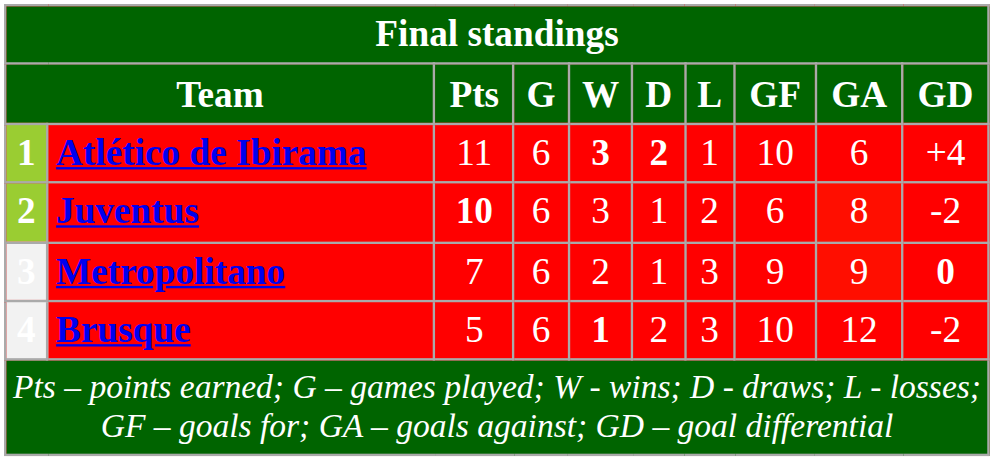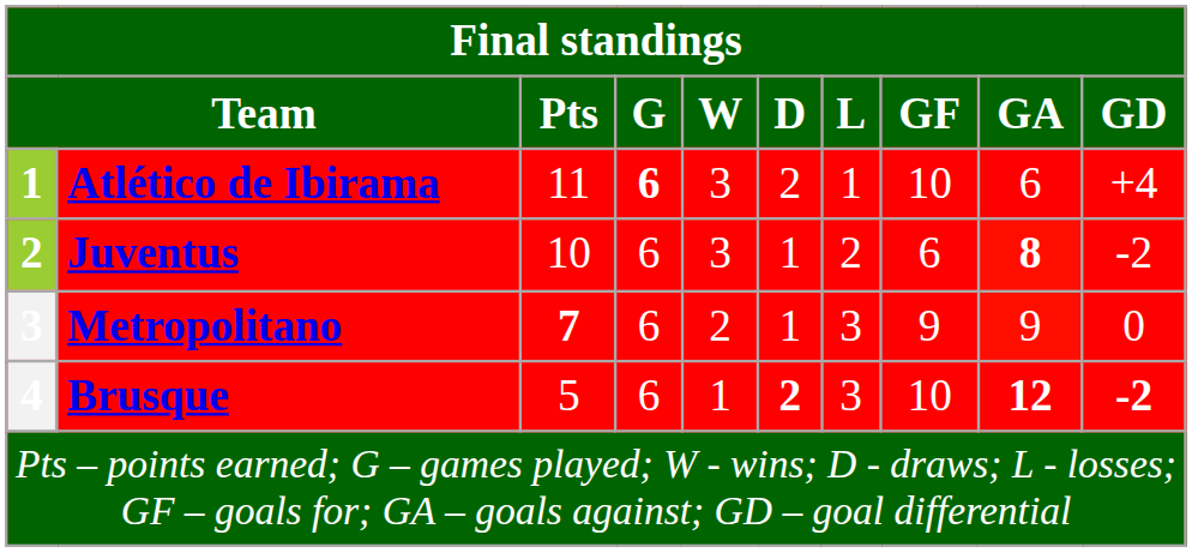Atlético de Ibirama | G: normal -> bold
Atlético de Ibirama | W: bold -> normal
Atlético de Ibirama | D: bold -> normal
Juventus | Pts: bold -> normal
Juventus | GA: normal -> bold
Metropolitano | Pts: normal -> bold
Metropolitano | GD: bold -> normal
Brusque | W: bold -> normal
Brusque | D: normal -> bold
Brusque | GA: normal -> bold
Brusque | GD: normal -> bold
